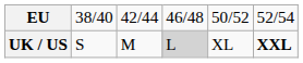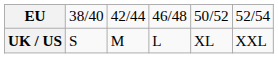UK / US | column 4: lightgrey background -> no background
UK / US | column 6: bold -> normal
